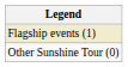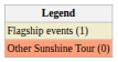row 3 | column 1: no background -> lightsalmon background
